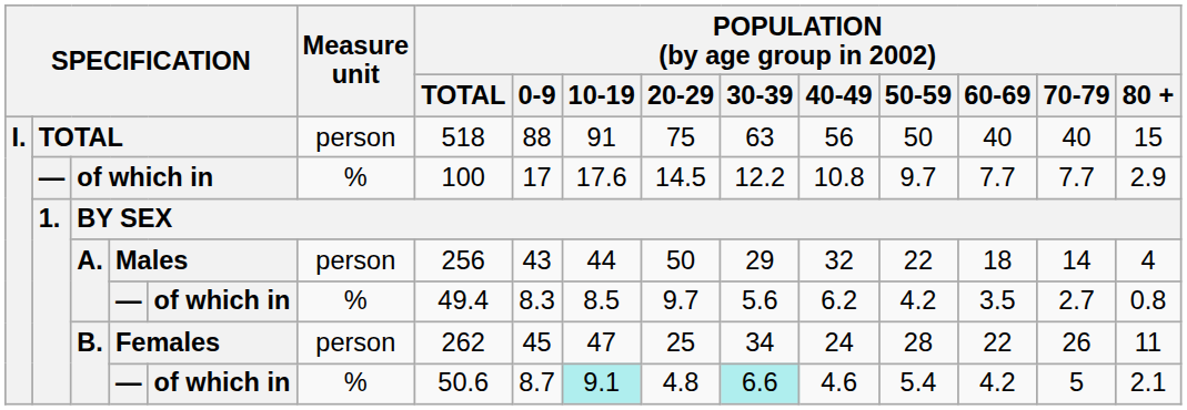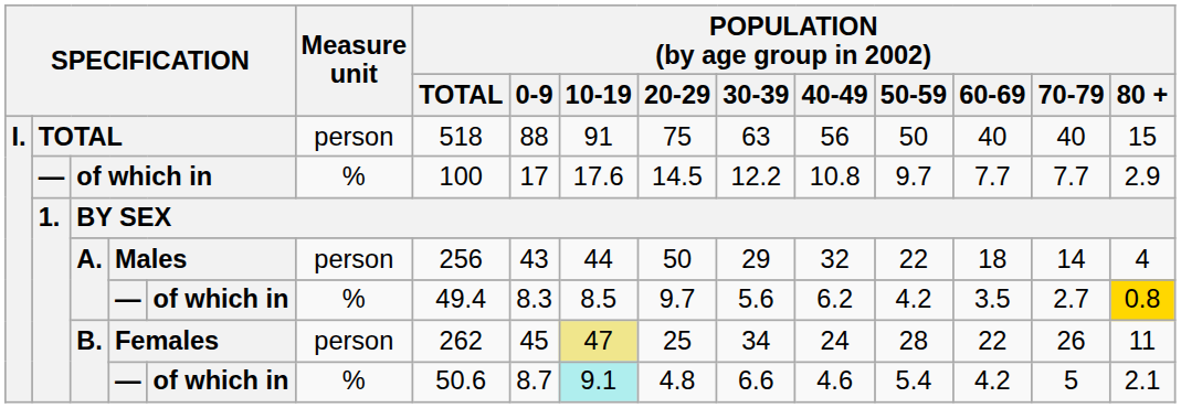A. / — | POPULATION (by age group in 2002) / 80 +: no background -> gold background
Females | POPULATION (by age group in 2002) / 10-19: no background -> khaki background
B. / — | POPULATION (by age group in 2002) / 30-39: paleturquoise background -> no background
